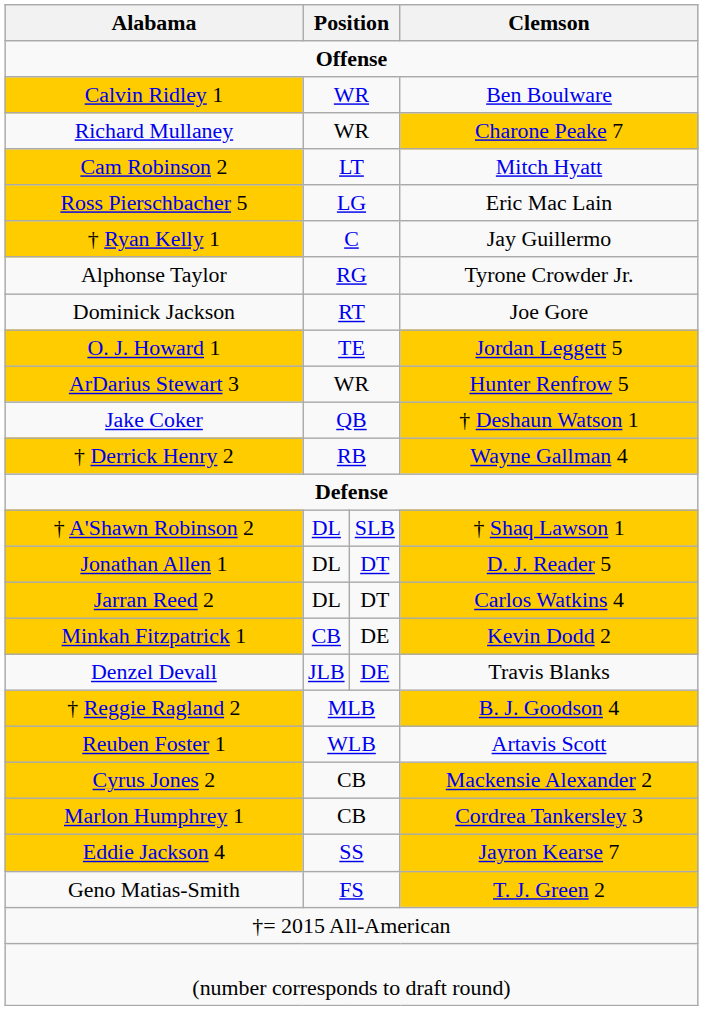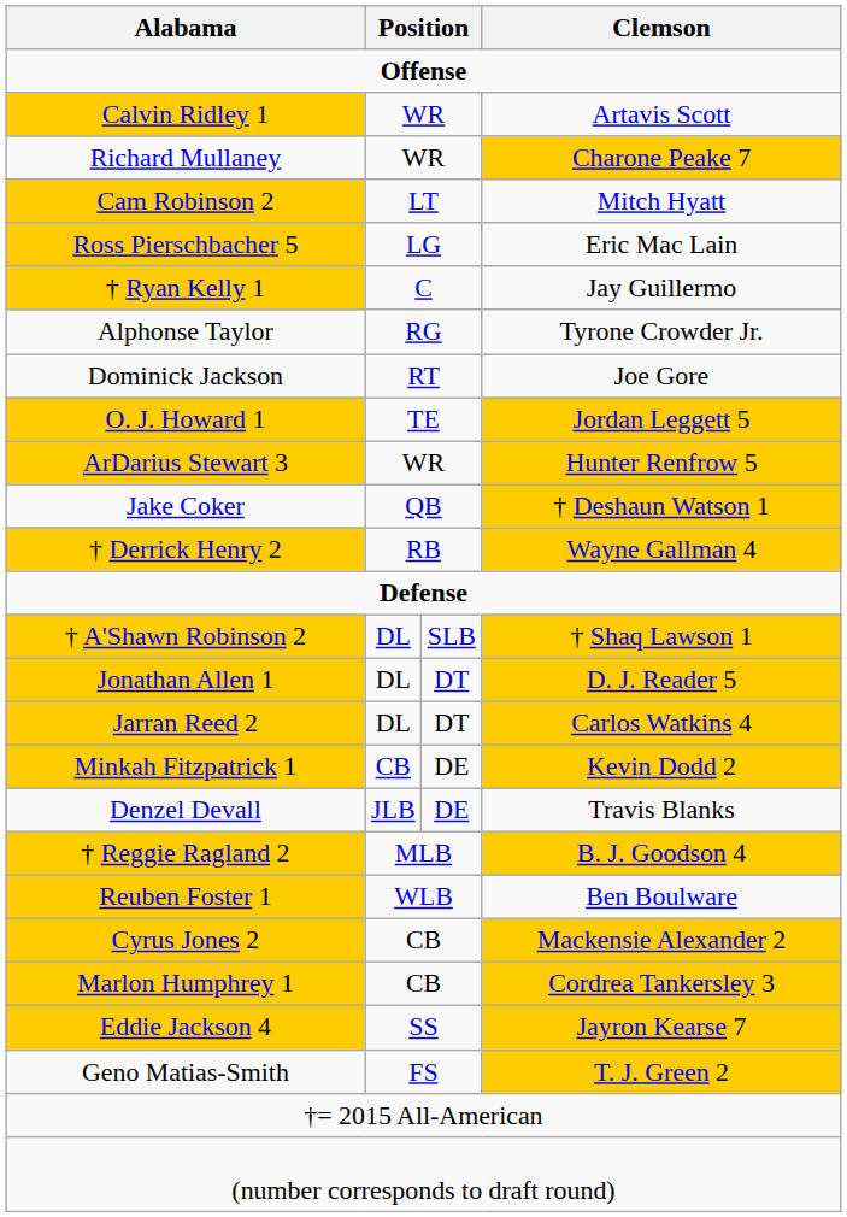Calvin Ridley 1 | Clemson: Ben Boulware -> Artavis Scott
Reuben Foster 1 | Clemson: Artavis Scott -> Ben Boulware
